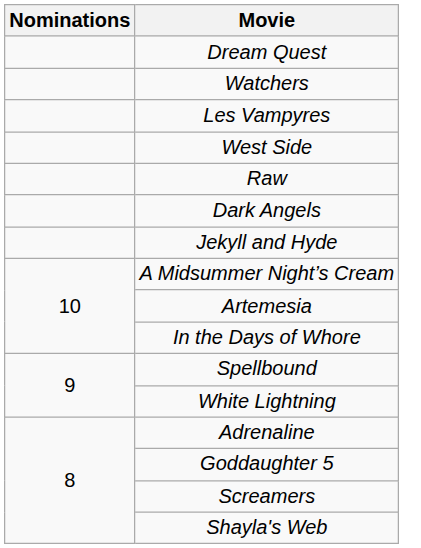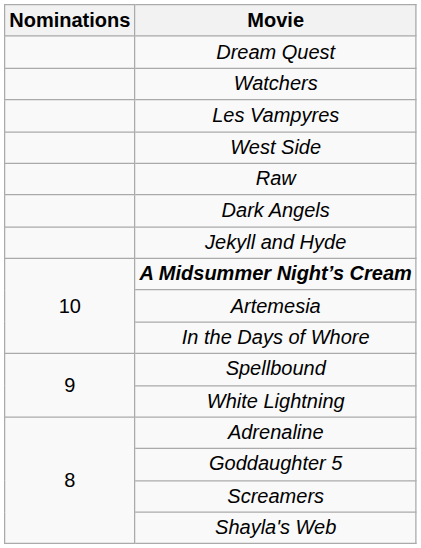A Midsummer Night’s Cream | Movie: normal -> bold
